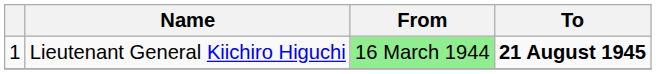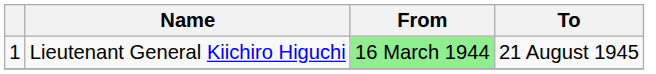Lieutenant General Kiichiro Higuchi | To: bold -> normal
